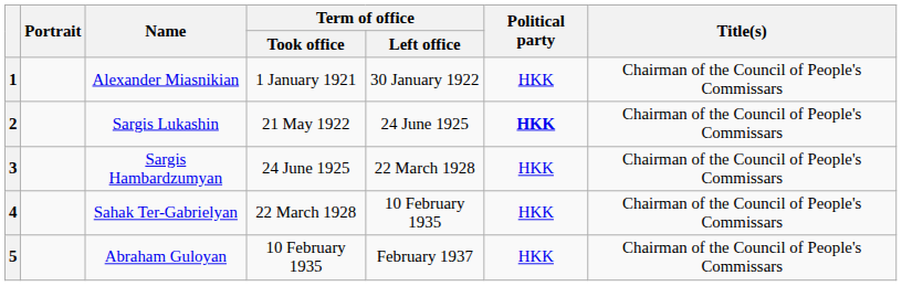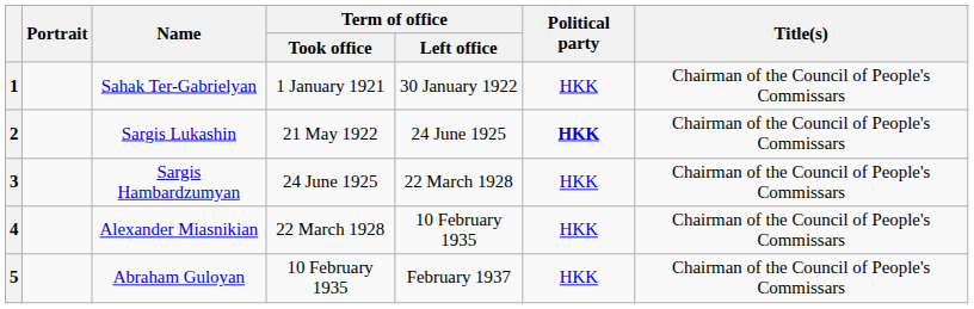1 | Name: Alexander Miasnikian -> Sahak Ter-Gabrielyan
4 | Name: Sahak Ter-Gabrielyan -> Alexander Miasnikian
